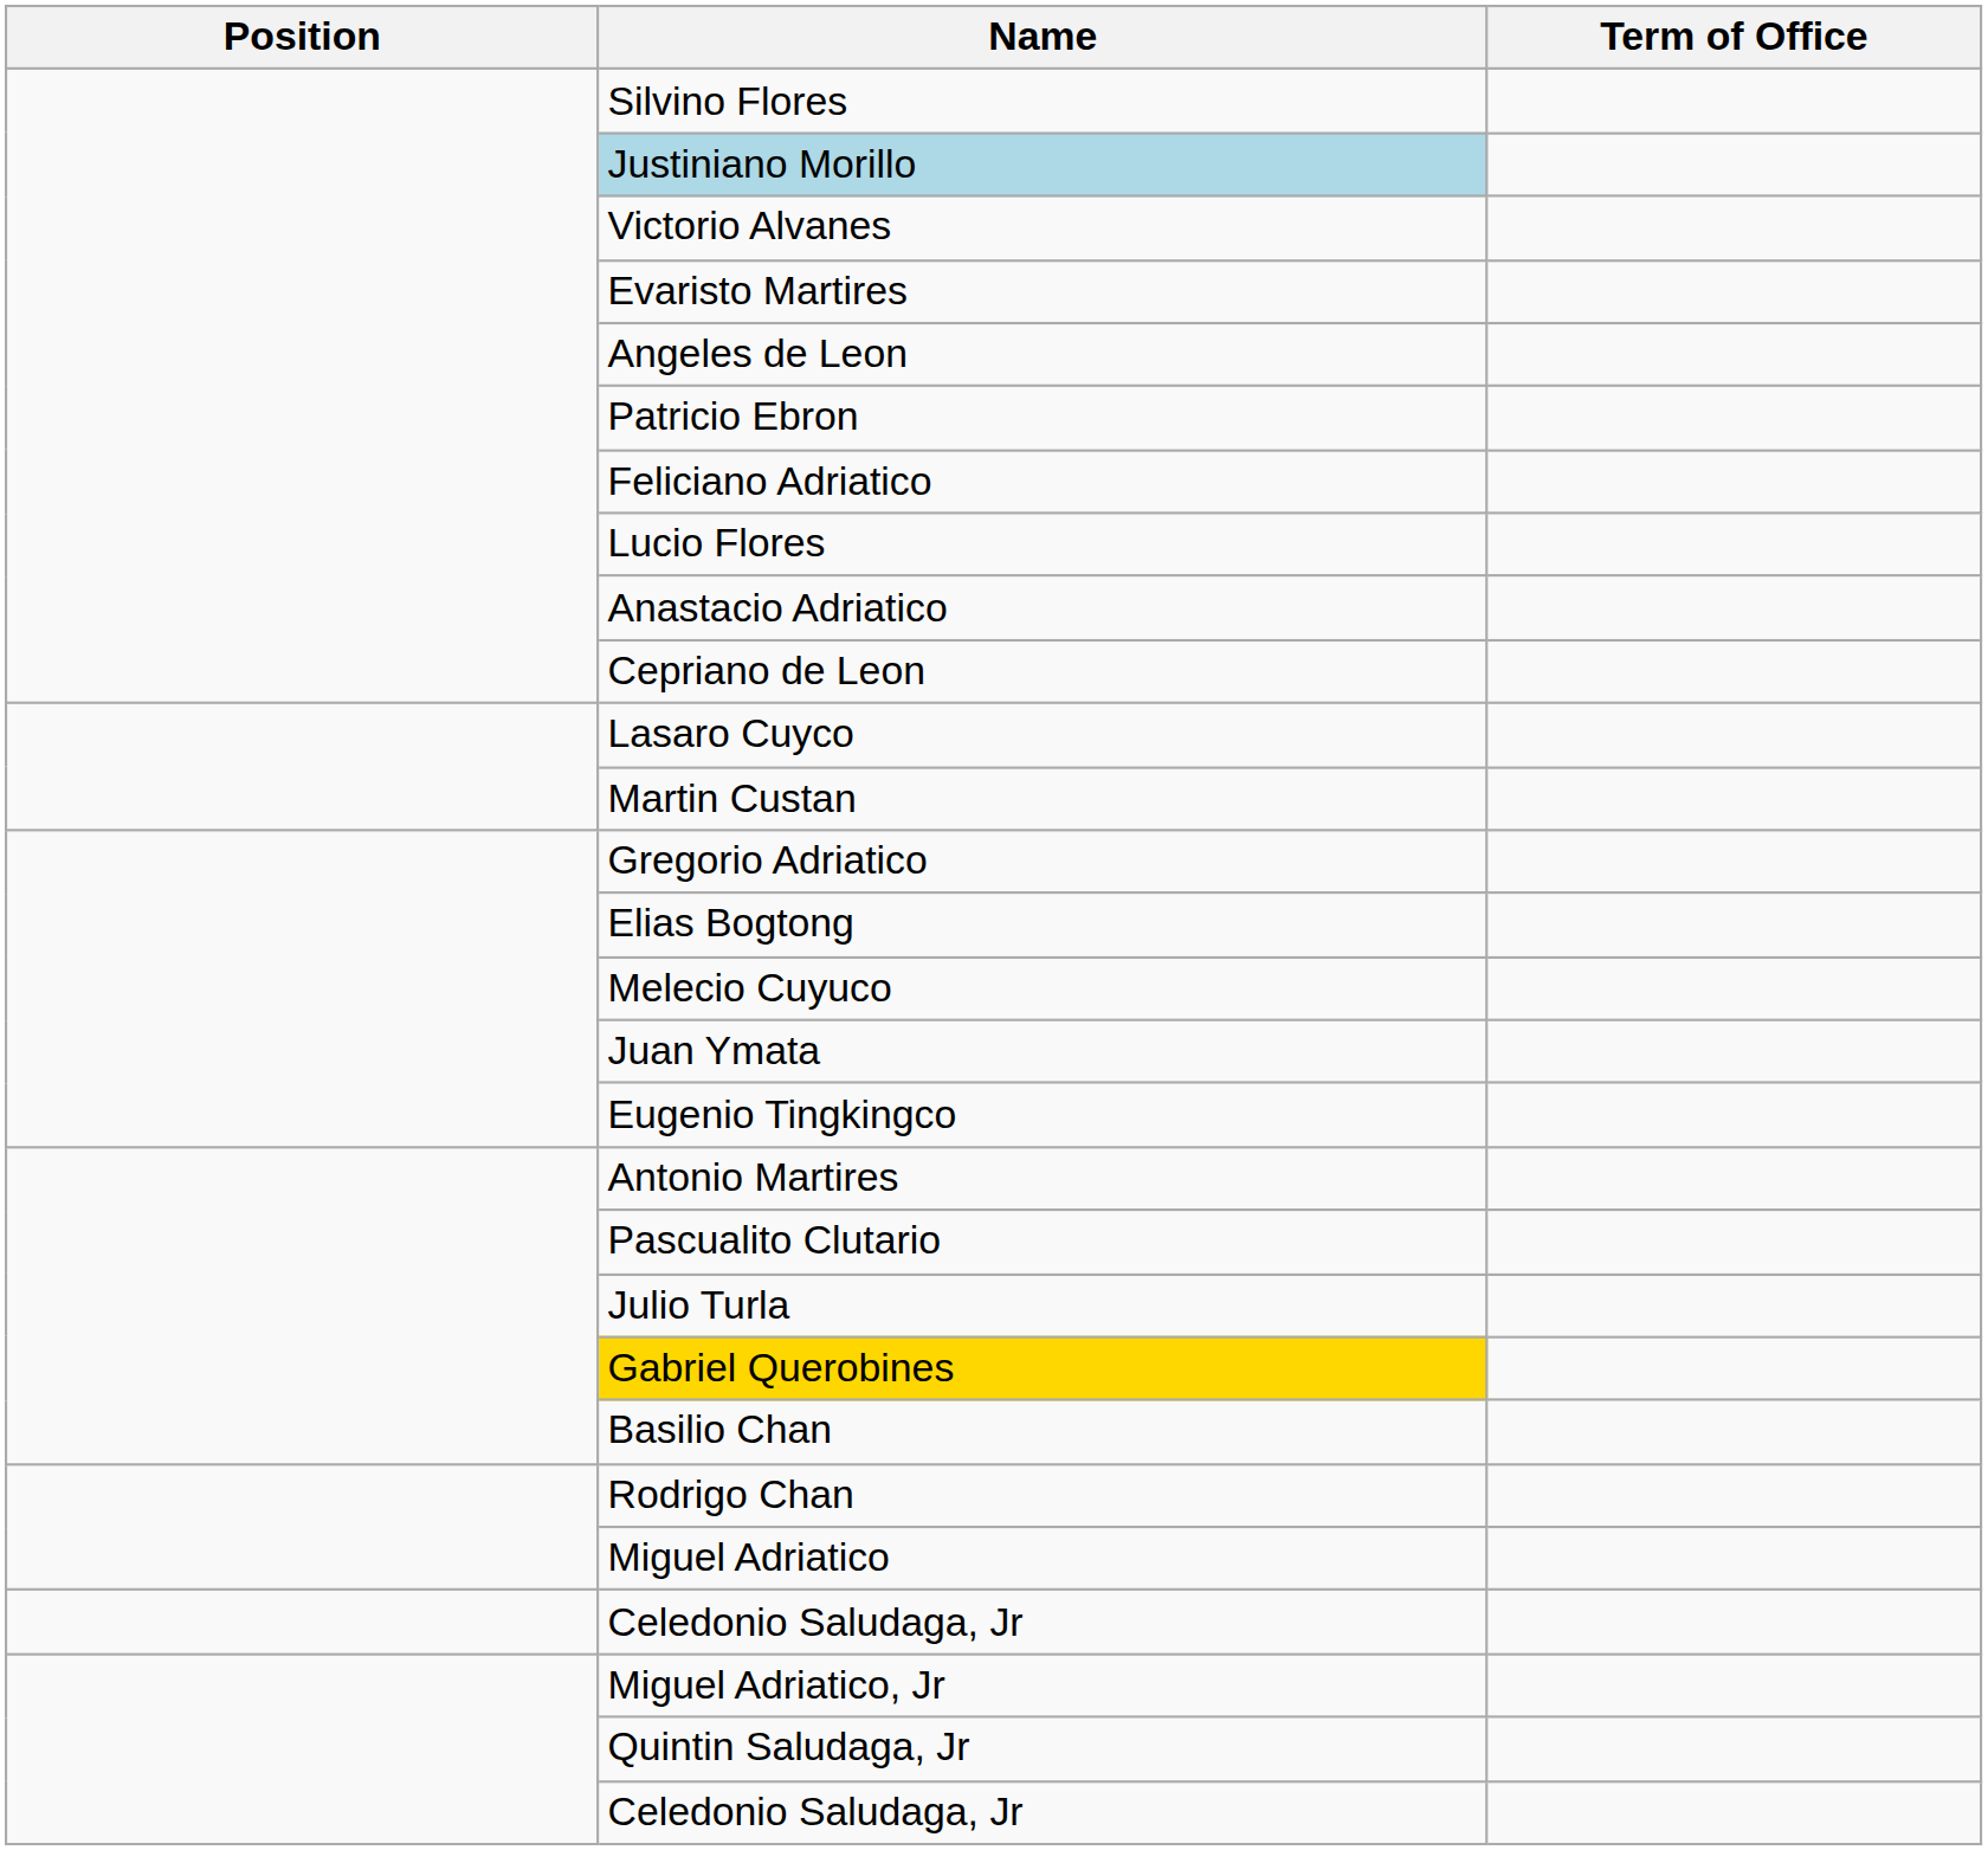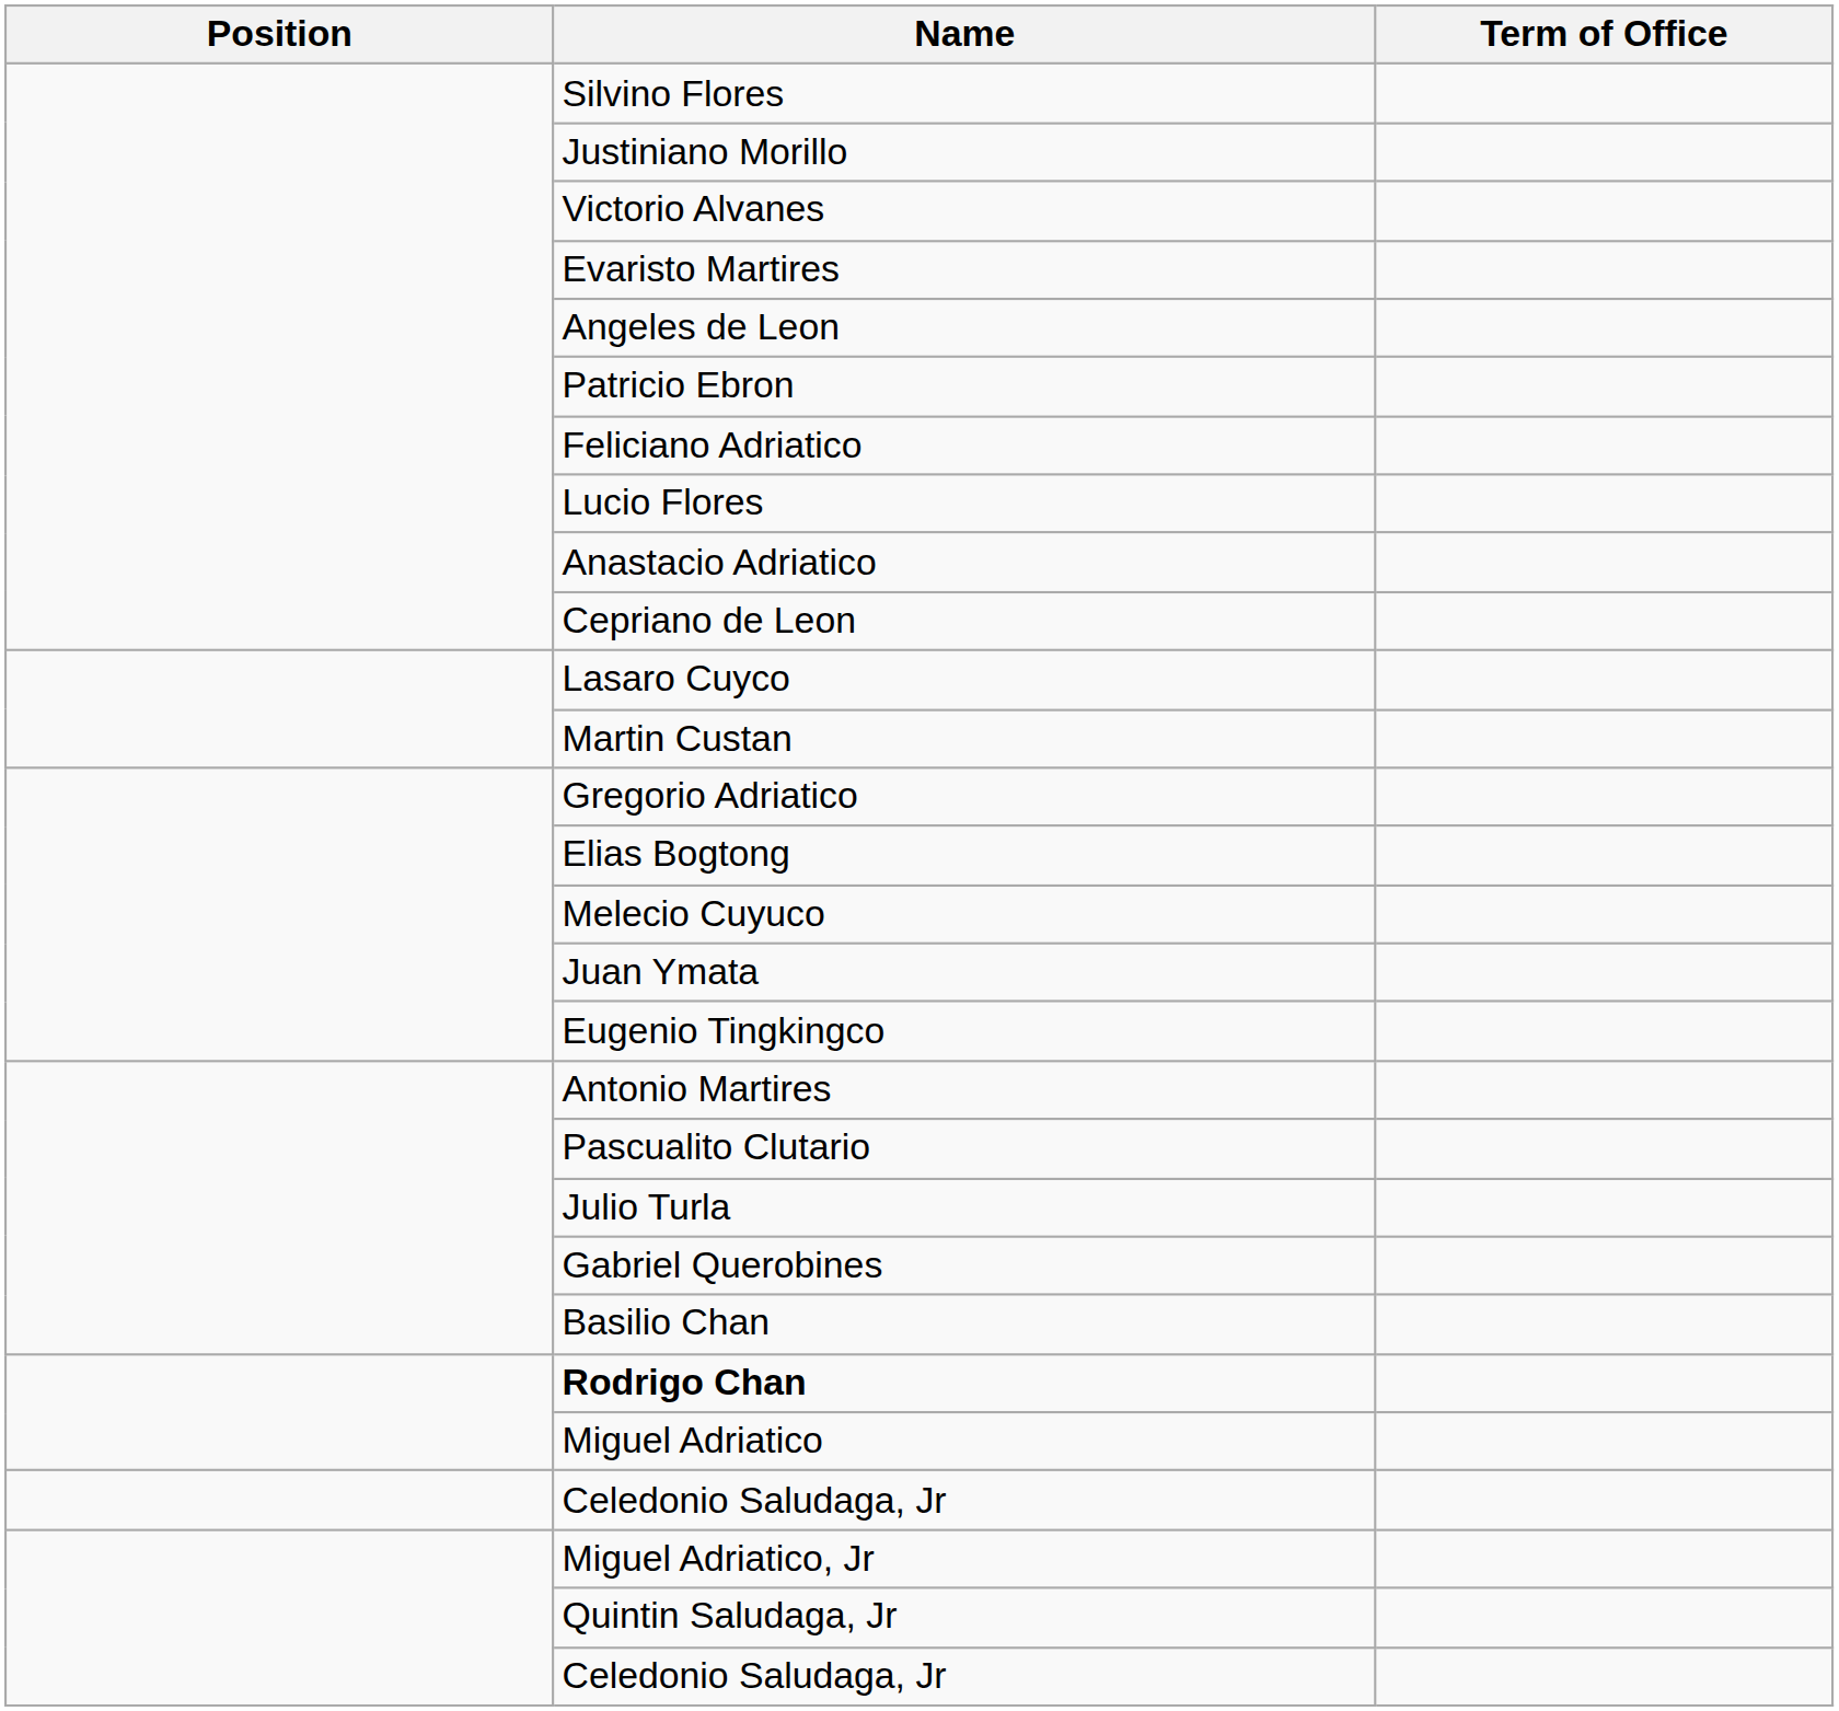Justiniano Morillo | Name: lightblue background -> no background
Gabriel Querobines | Name: gold background -> no background
Rodrigo Chan | Name: normal -> bold
